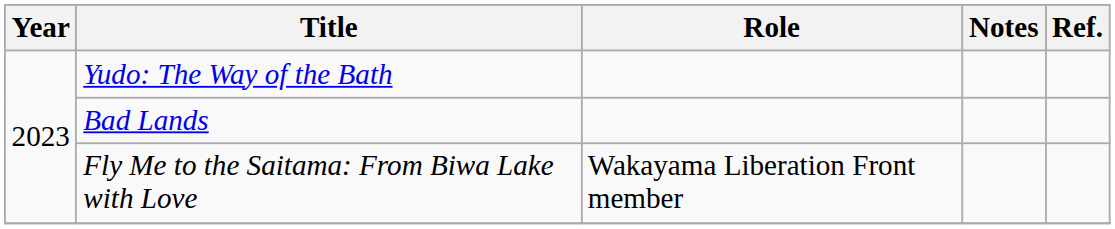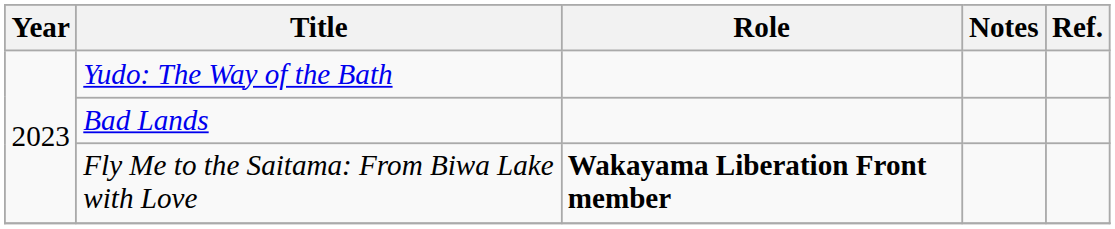Fly Me to the Saitama: From Biwa Lake with Love | Role: normal -> bold
